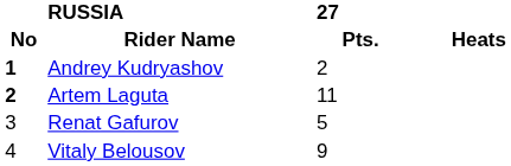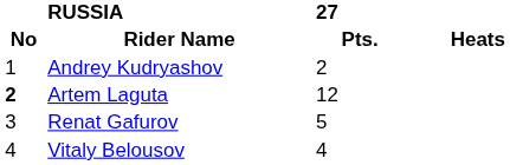Andrey Kudryashov | No: bold -> normal
Artem Laguta | 27 / Pts.: 11 -> 12
Vitaly Belousov | 27 / Pts.: 9 -> 4
